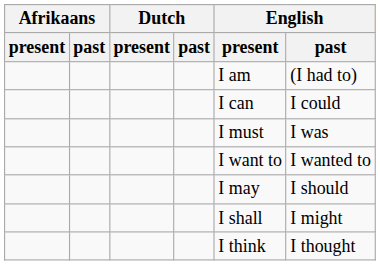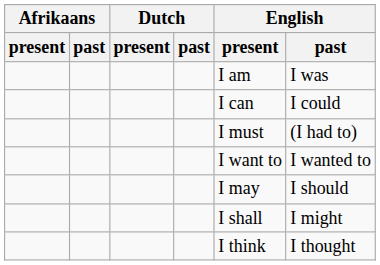row 3 | English / past: (I had to) -> I was
row 5 | English / past: I was -> (I had to)
